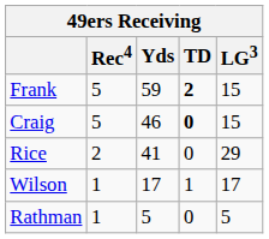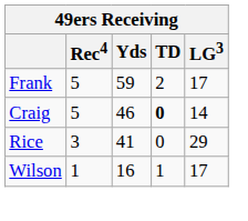Frank | TD: bold -> normal
Frank | LG3: 15 -> 17
Craig | LG3: 15 -> 14
Rice | Rec4: 2 -> 3
Wilson | Yds: 17 -> 16
- row: Rathman | 1 | 5 | 0 | 5
